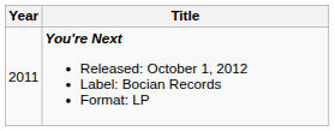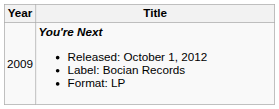row 2 | Year: 2011 -> 2009
